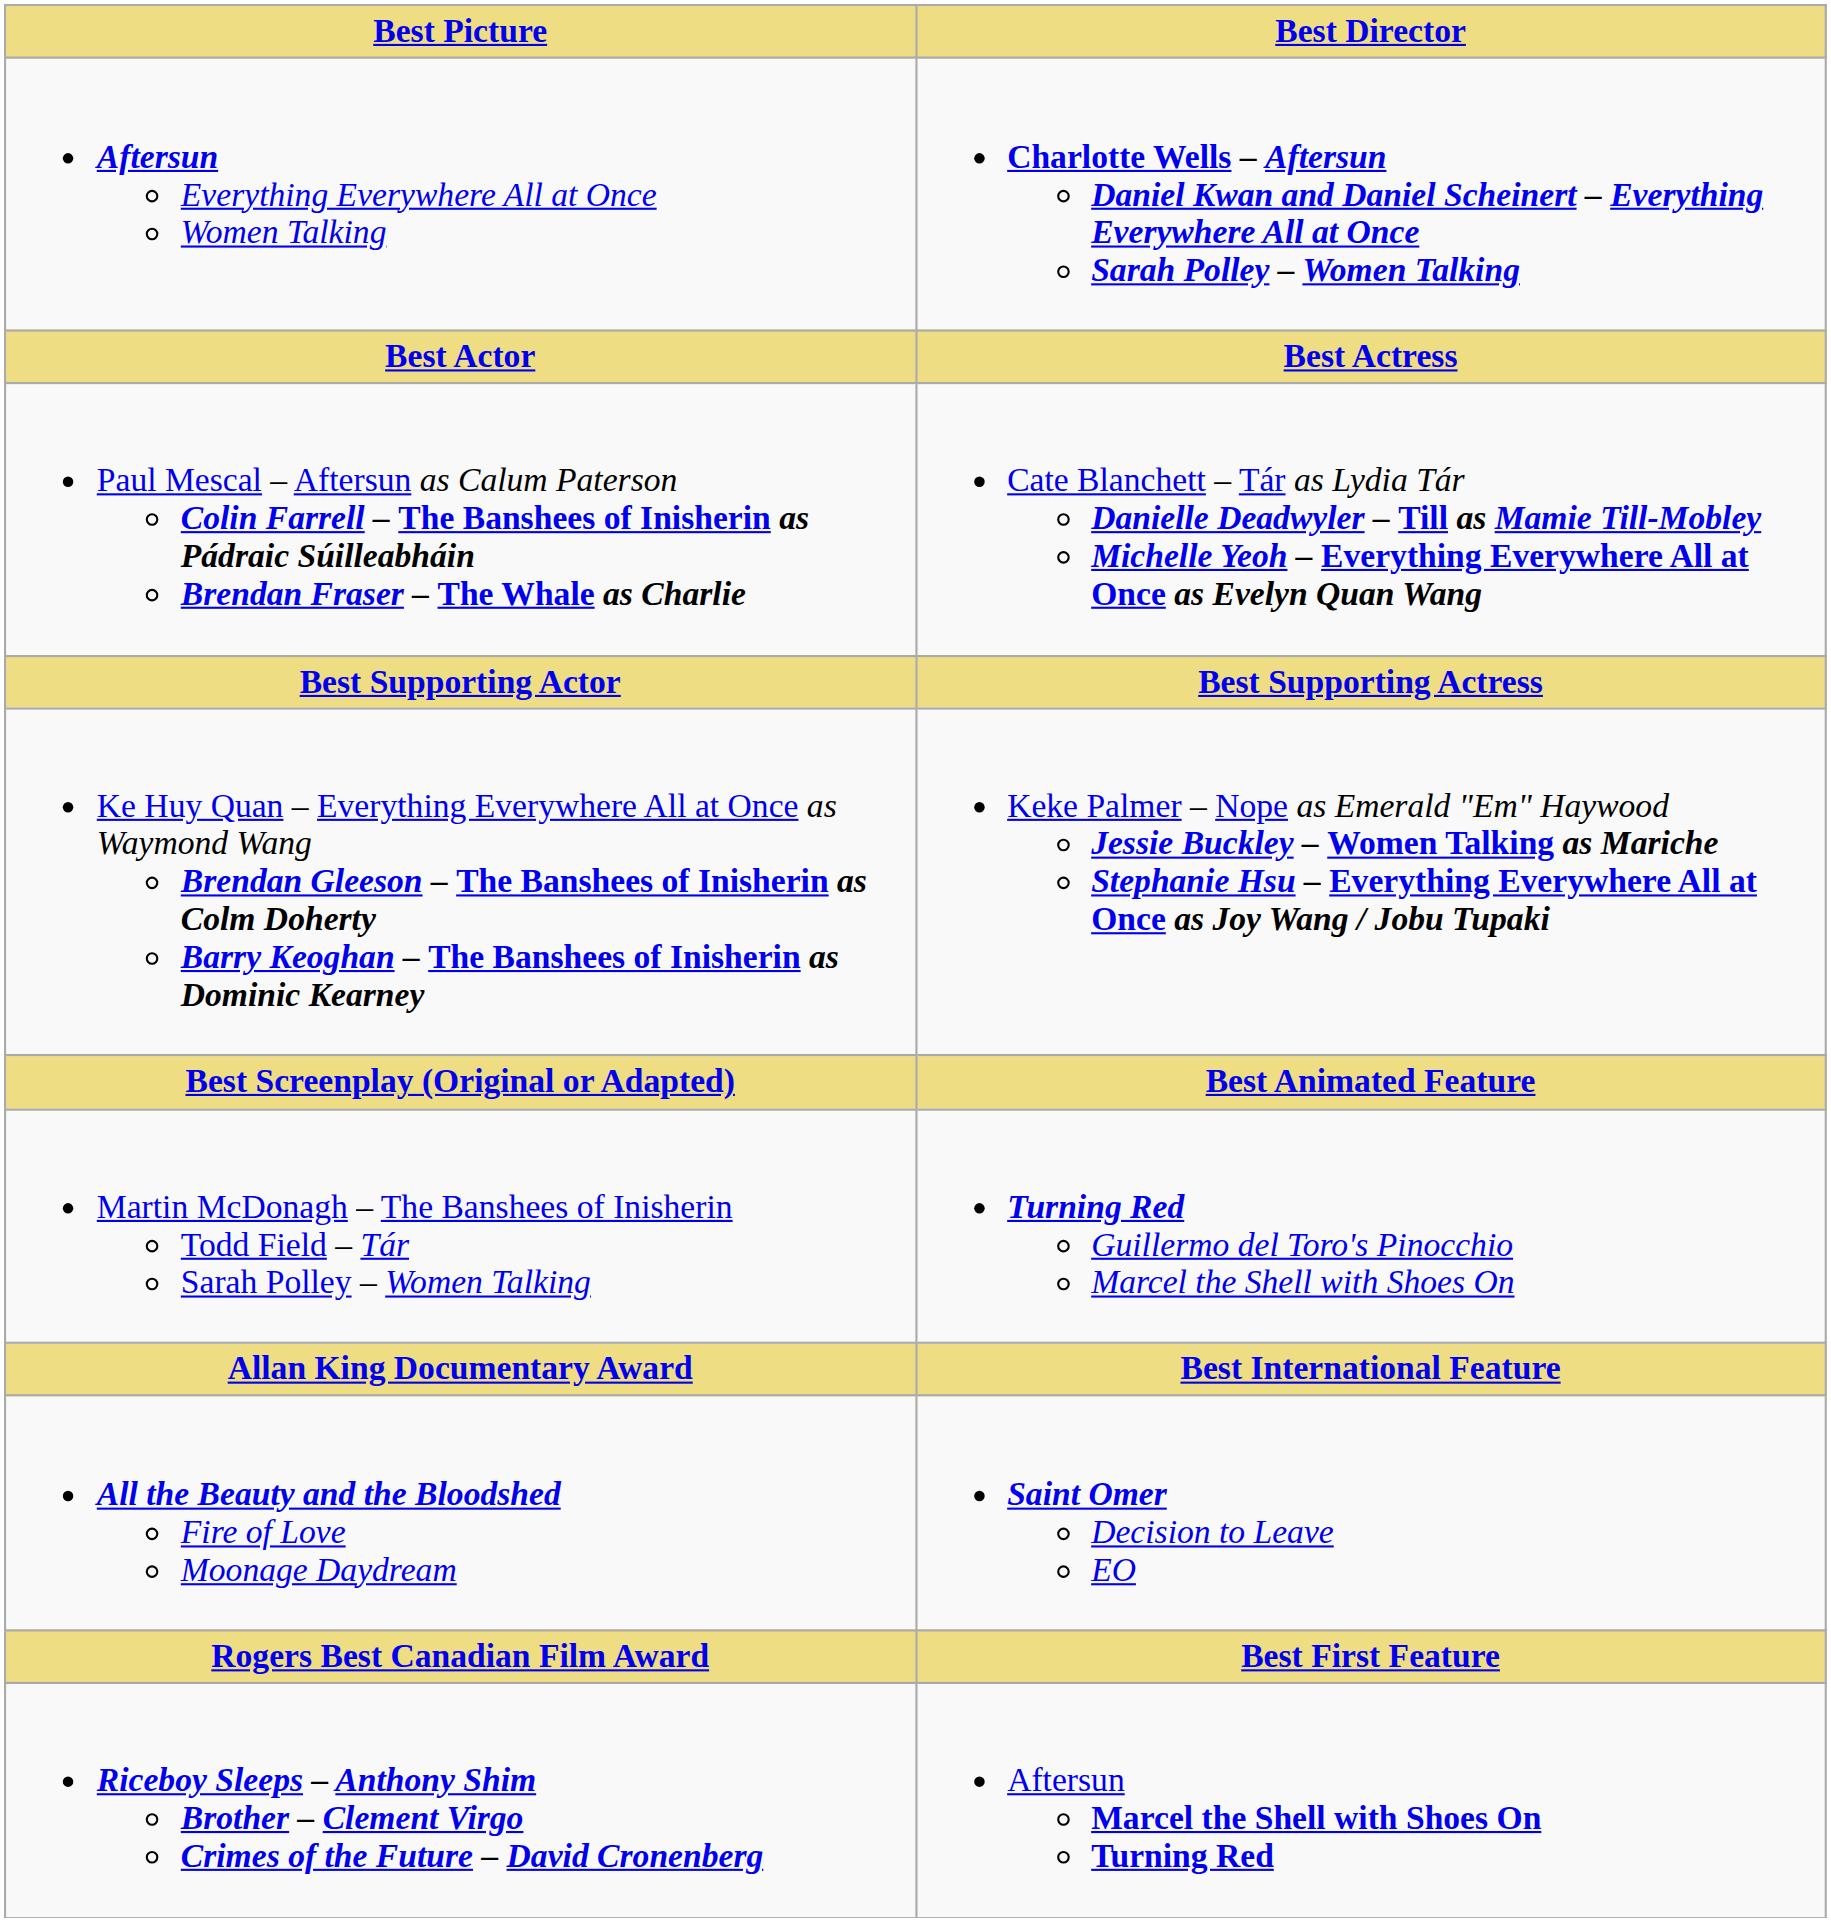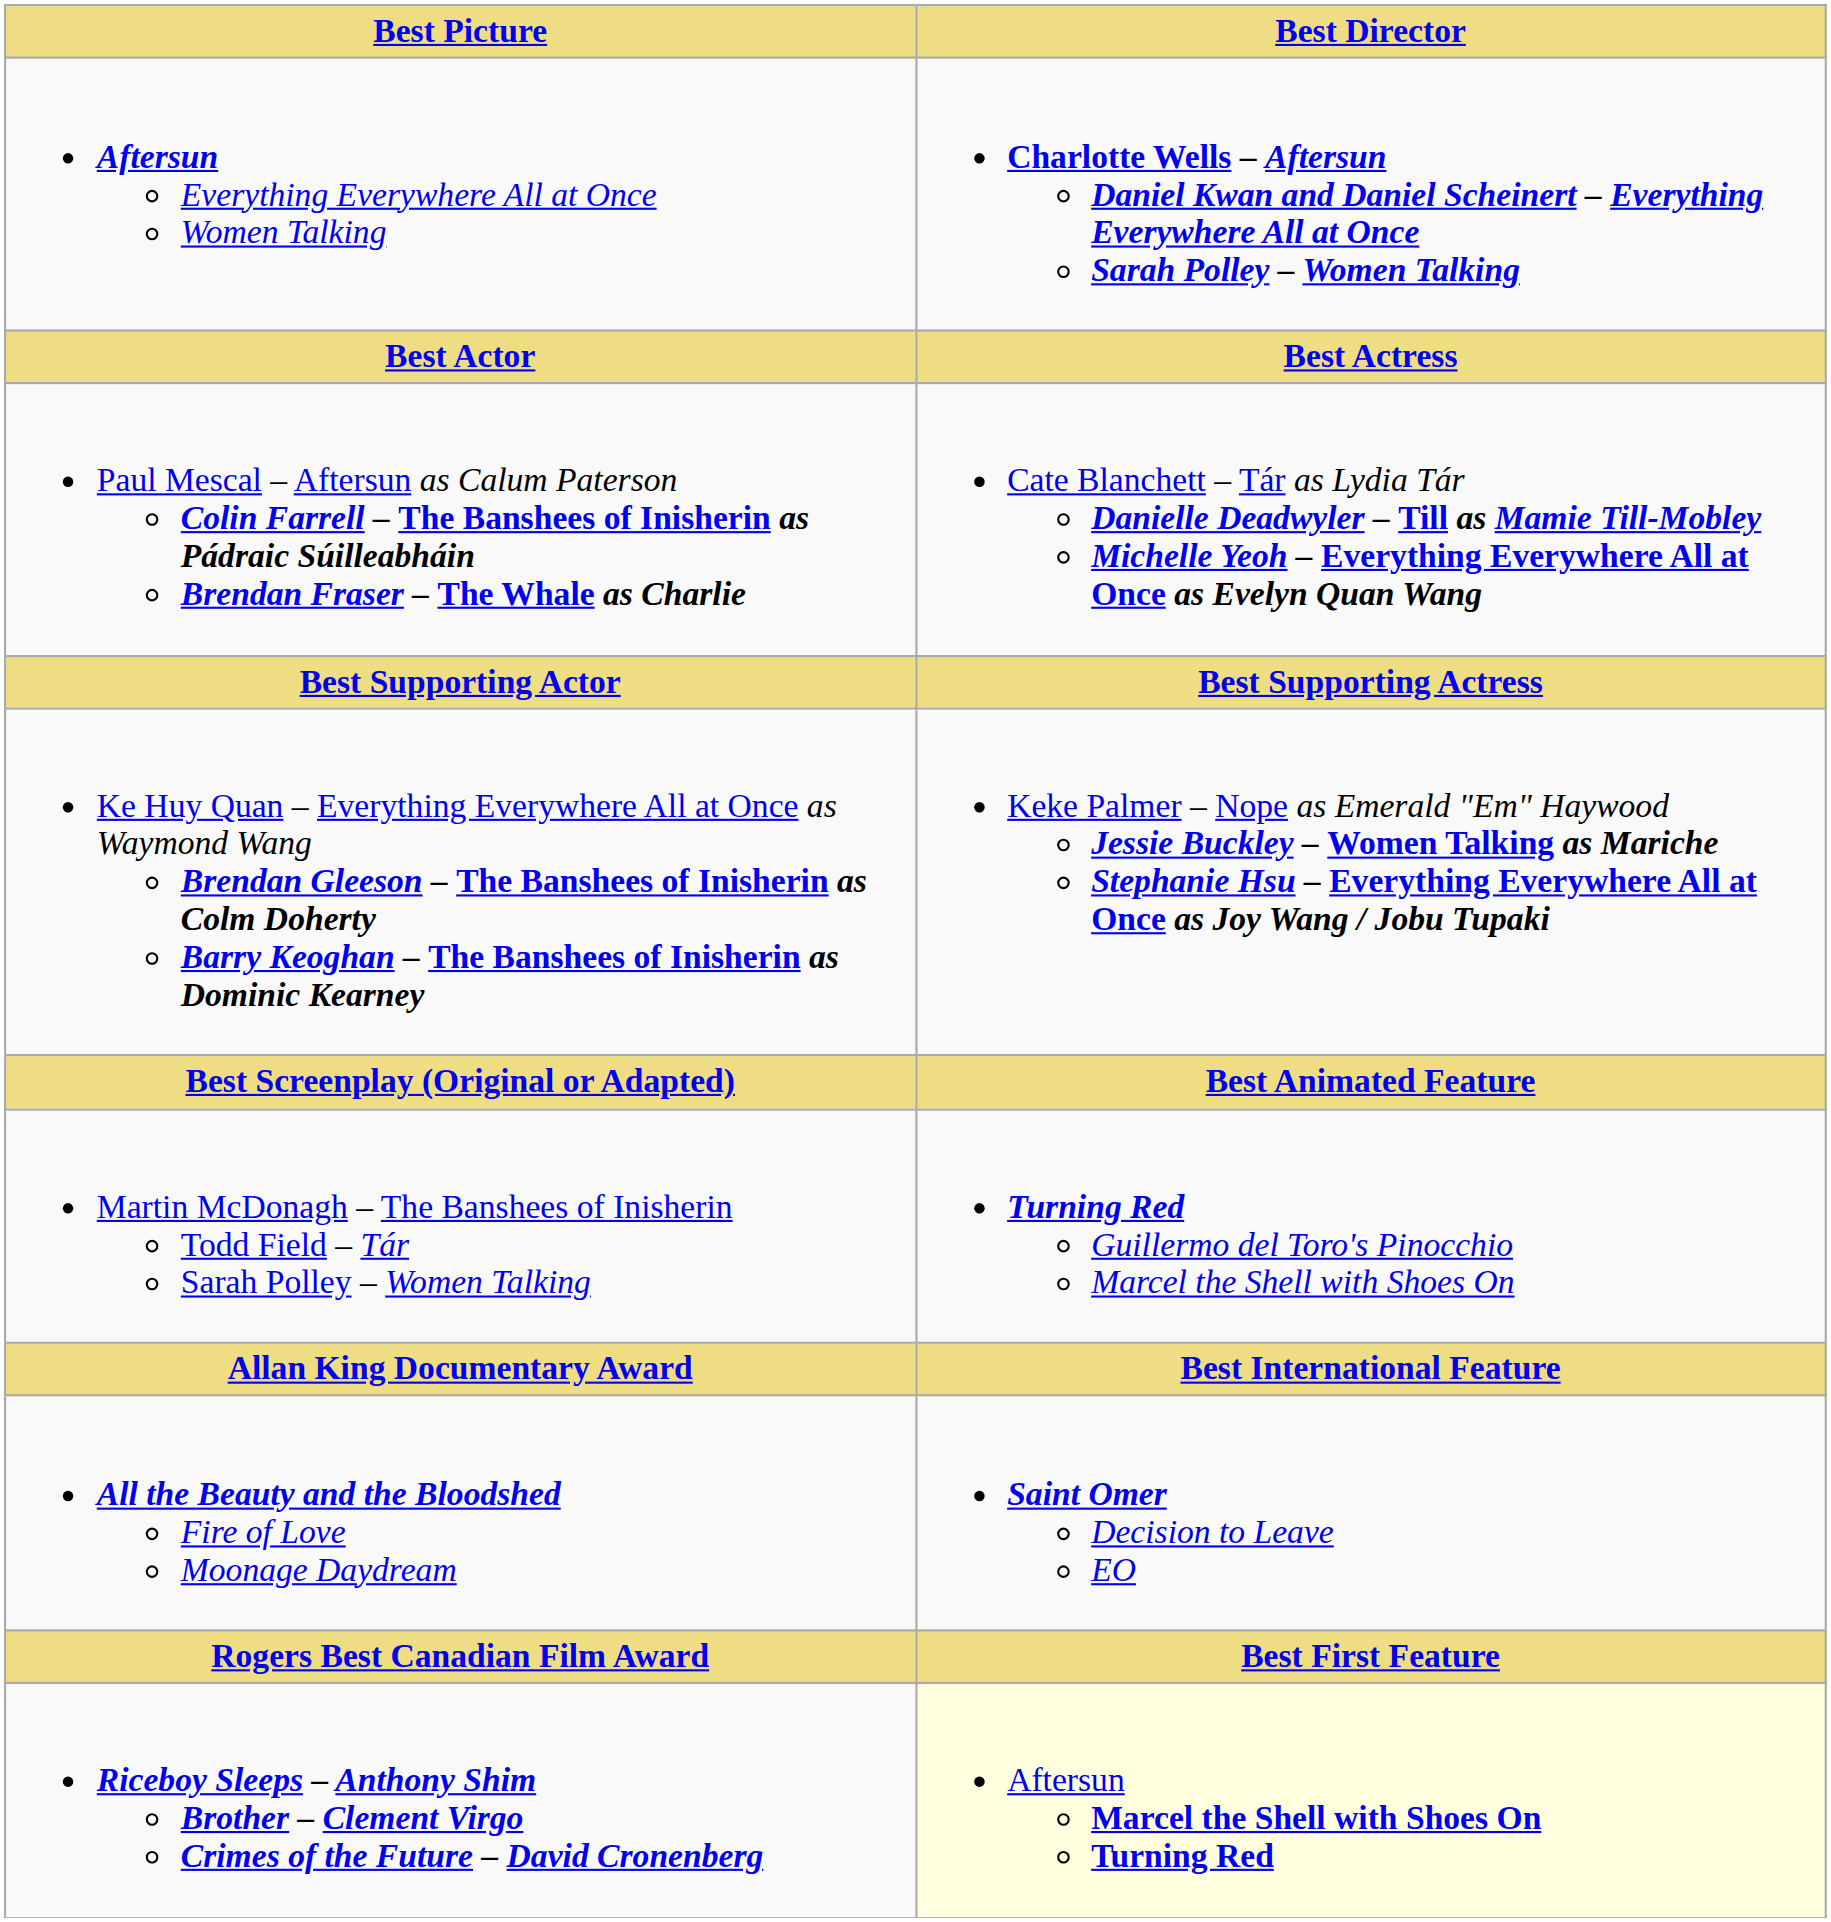row 12 | Best Director: no background -> lightyellow background
